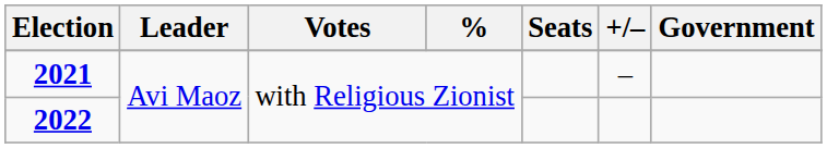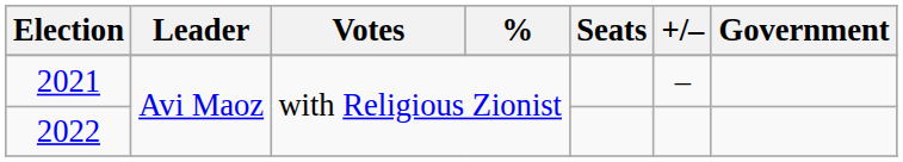2021 | Election: bold -> normal
2022 | Election: bold -> normal
